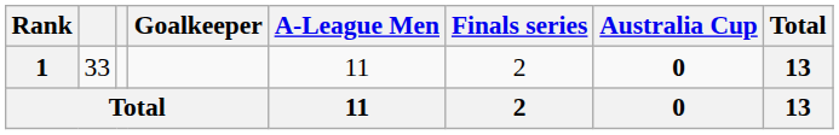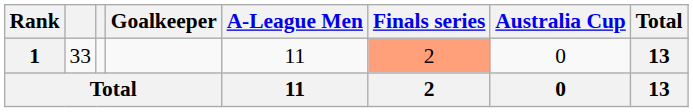1 | Finals series: no background -> lightsalmon background
1 | Australia Cup: bold -> normal
